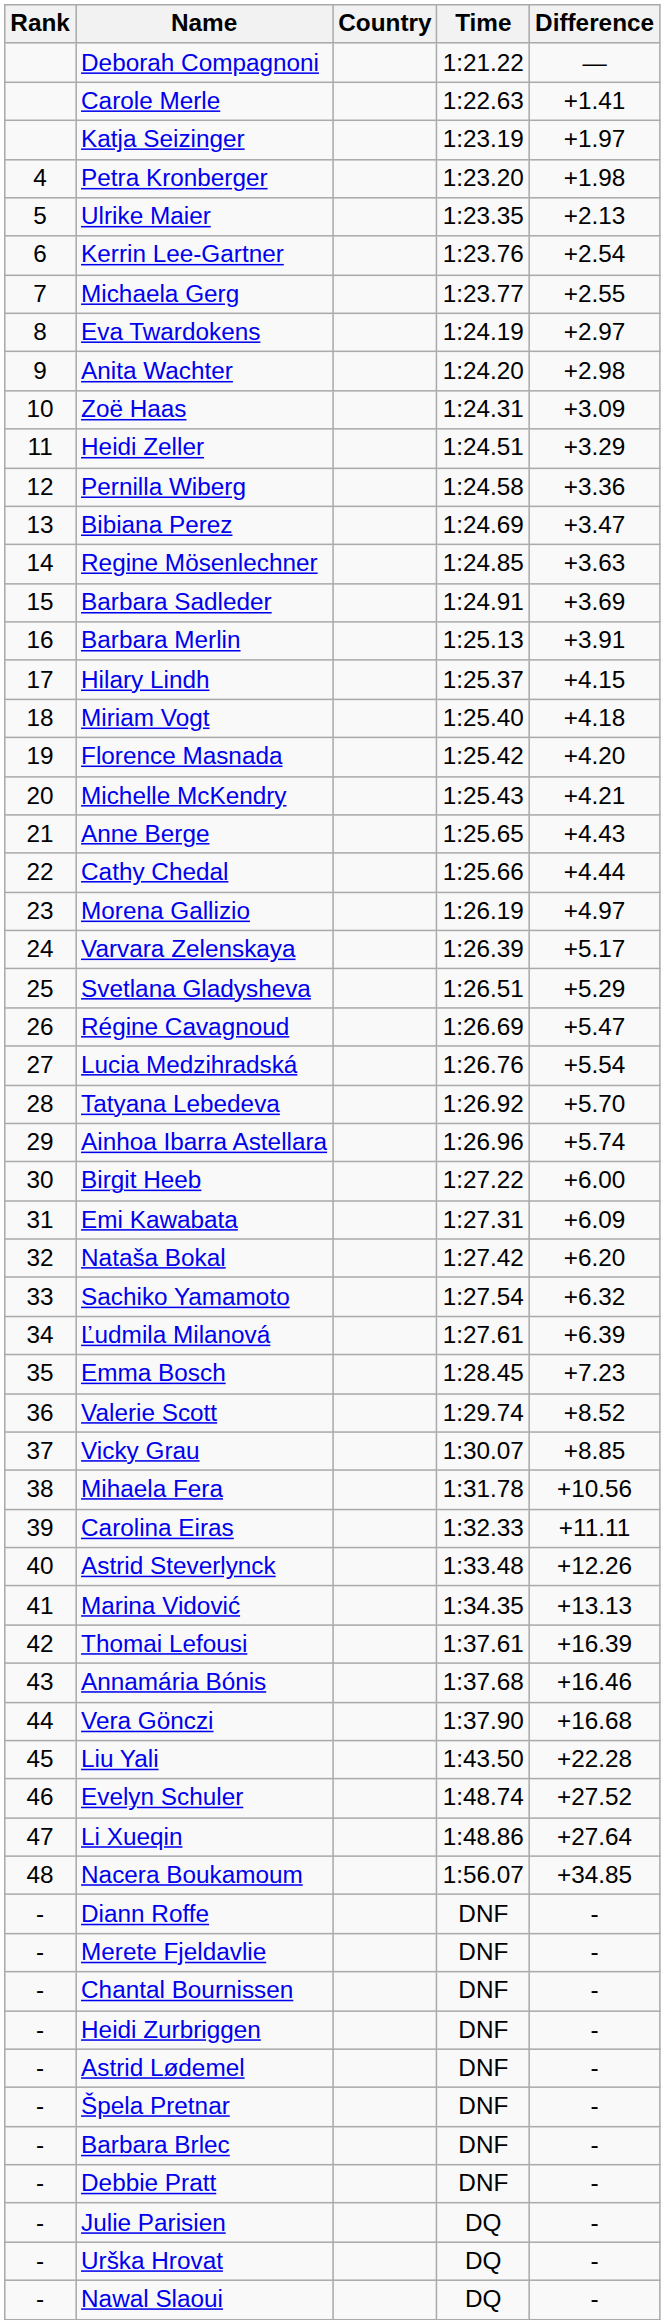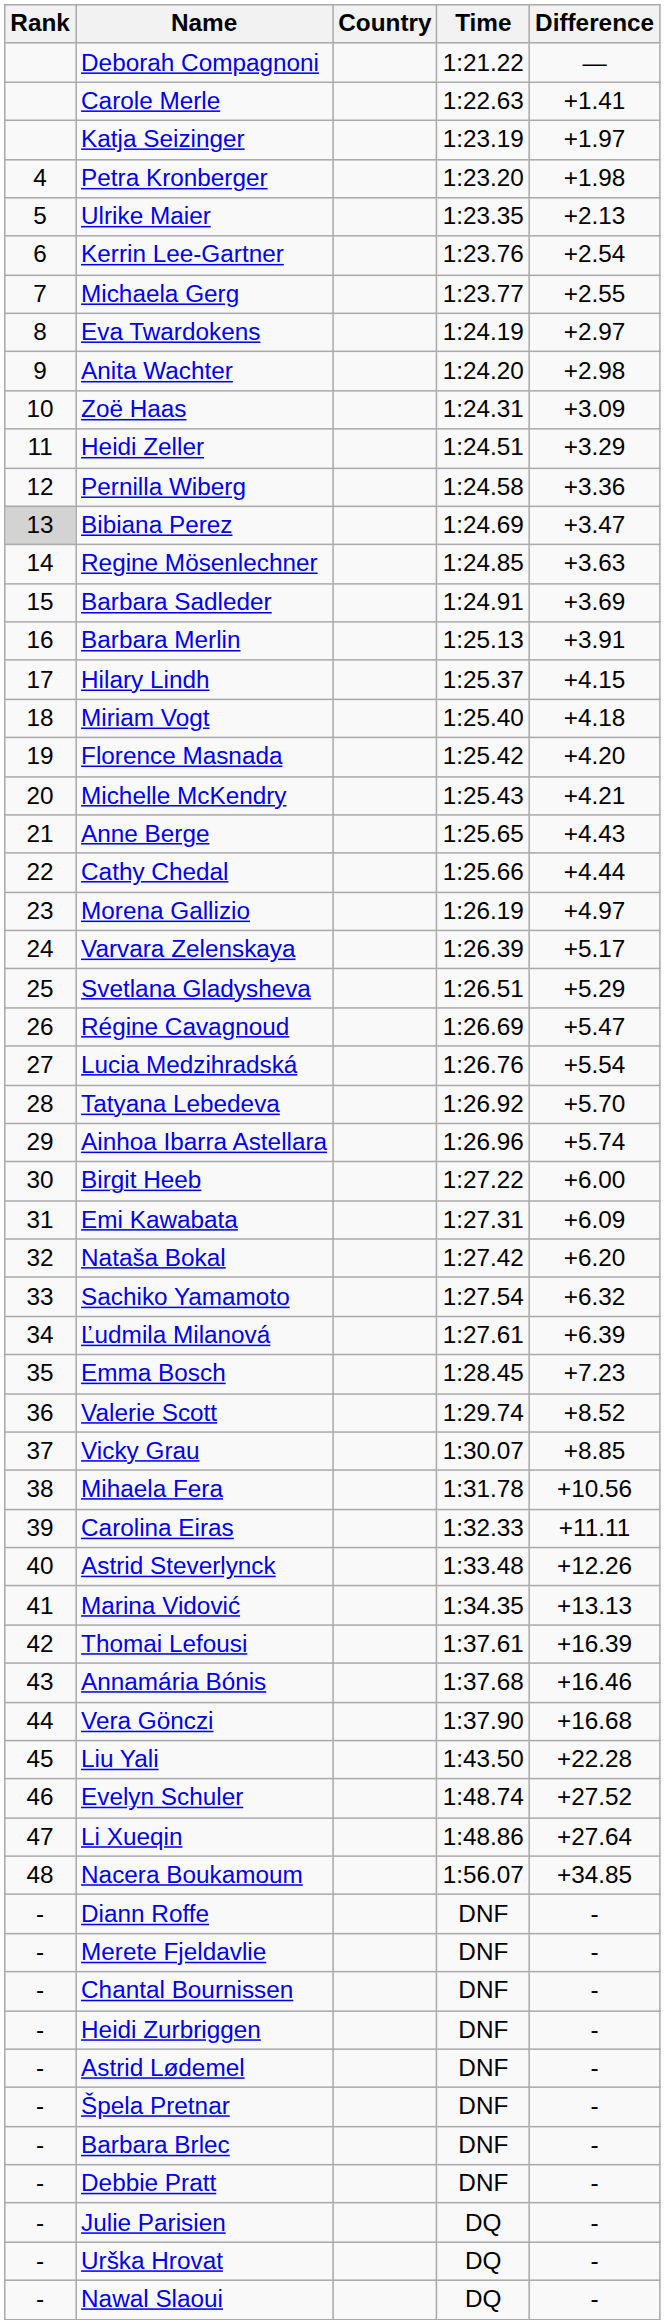Bibiana Perez | Rank: no background -> lightgrey background
